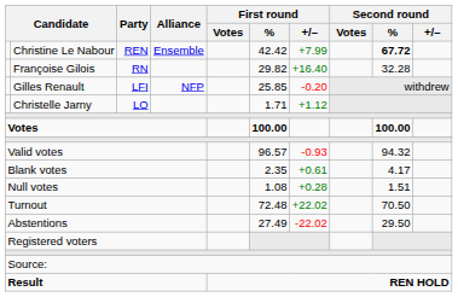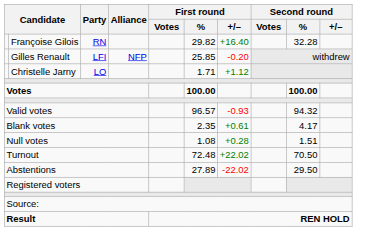- row: Christine Le Nabour | REN | Ensemble | 42.42 | +7.99 | 67.72
Abstentions | First round / %: 27.49 -> 27.89
